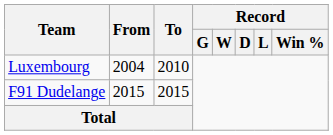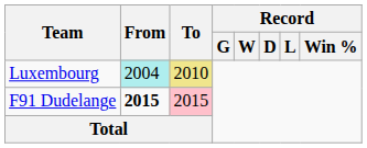Luxembourg | From: no background -> paleturquoise background
Luxembourg | To: no background -> khaki background
F91 Dudelange | From: normal -> bold
F91 Dudelange | To: no background -> pink background
